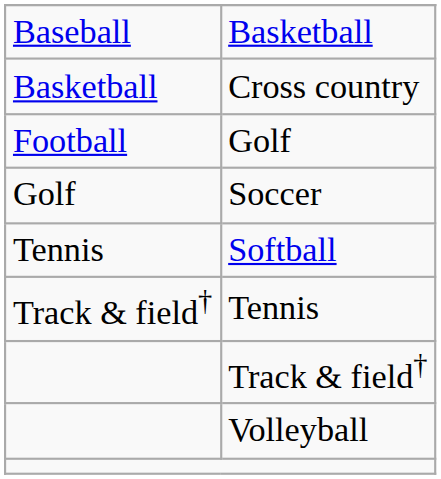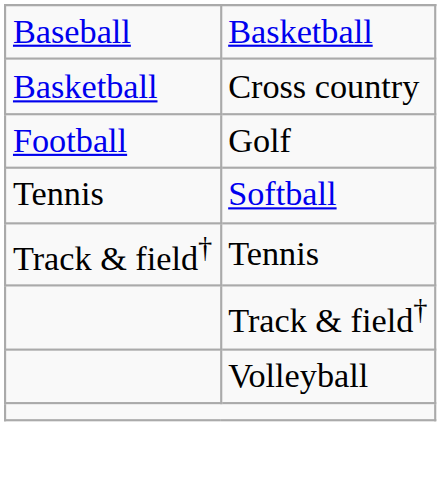- row: Golf | Soccer
